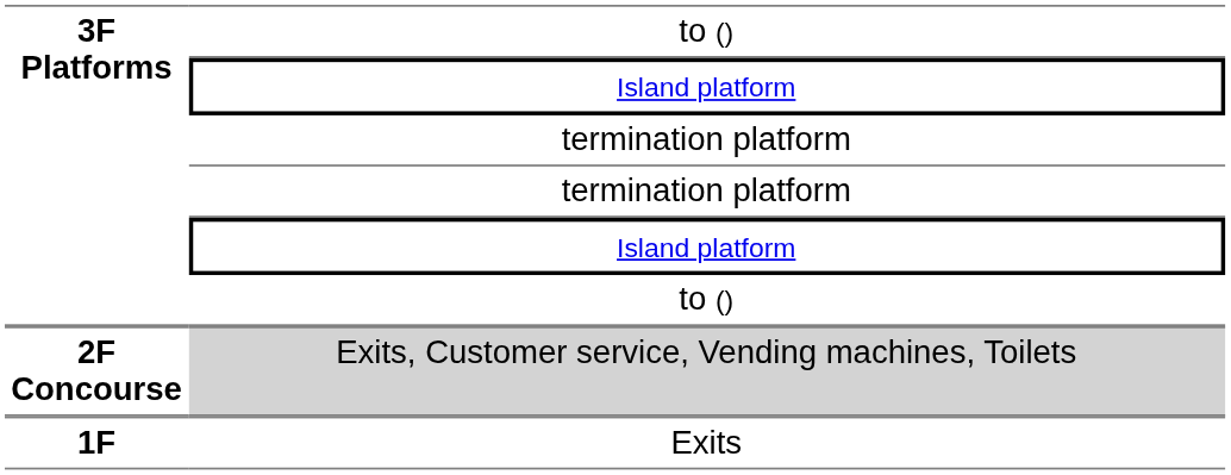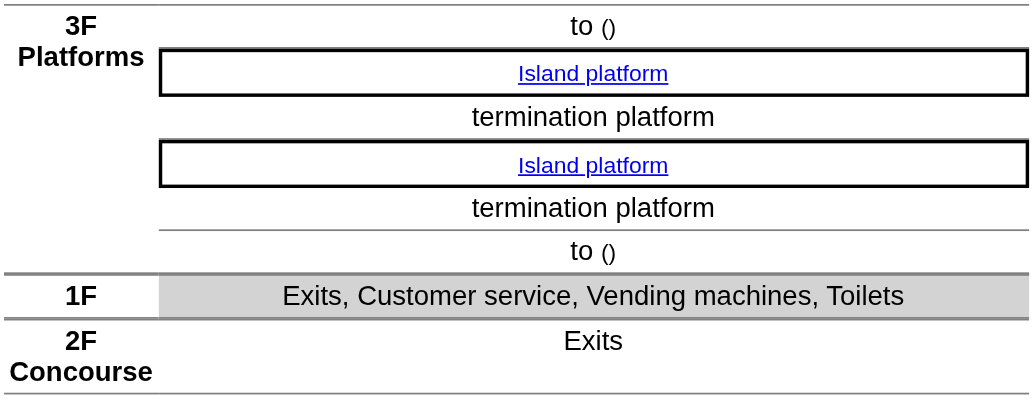row 4 | column 2: termination platform -> Island platform
row 5 | column 2: Island platform -> termination platform
row 7 | column 1: 2F Concourse -> 1F
row 8 | column 1: 1F -> 2F Concourse
